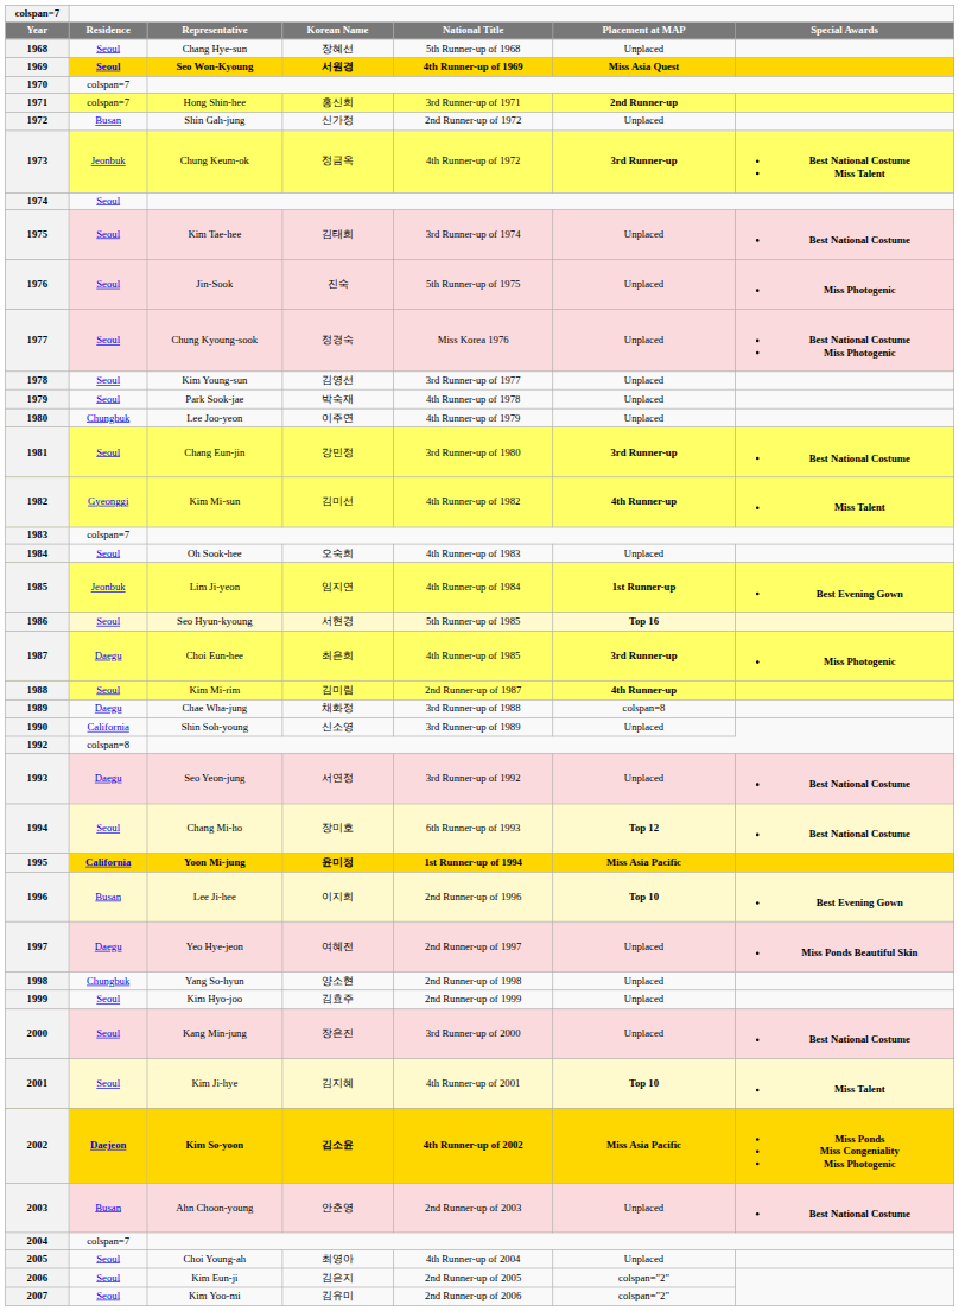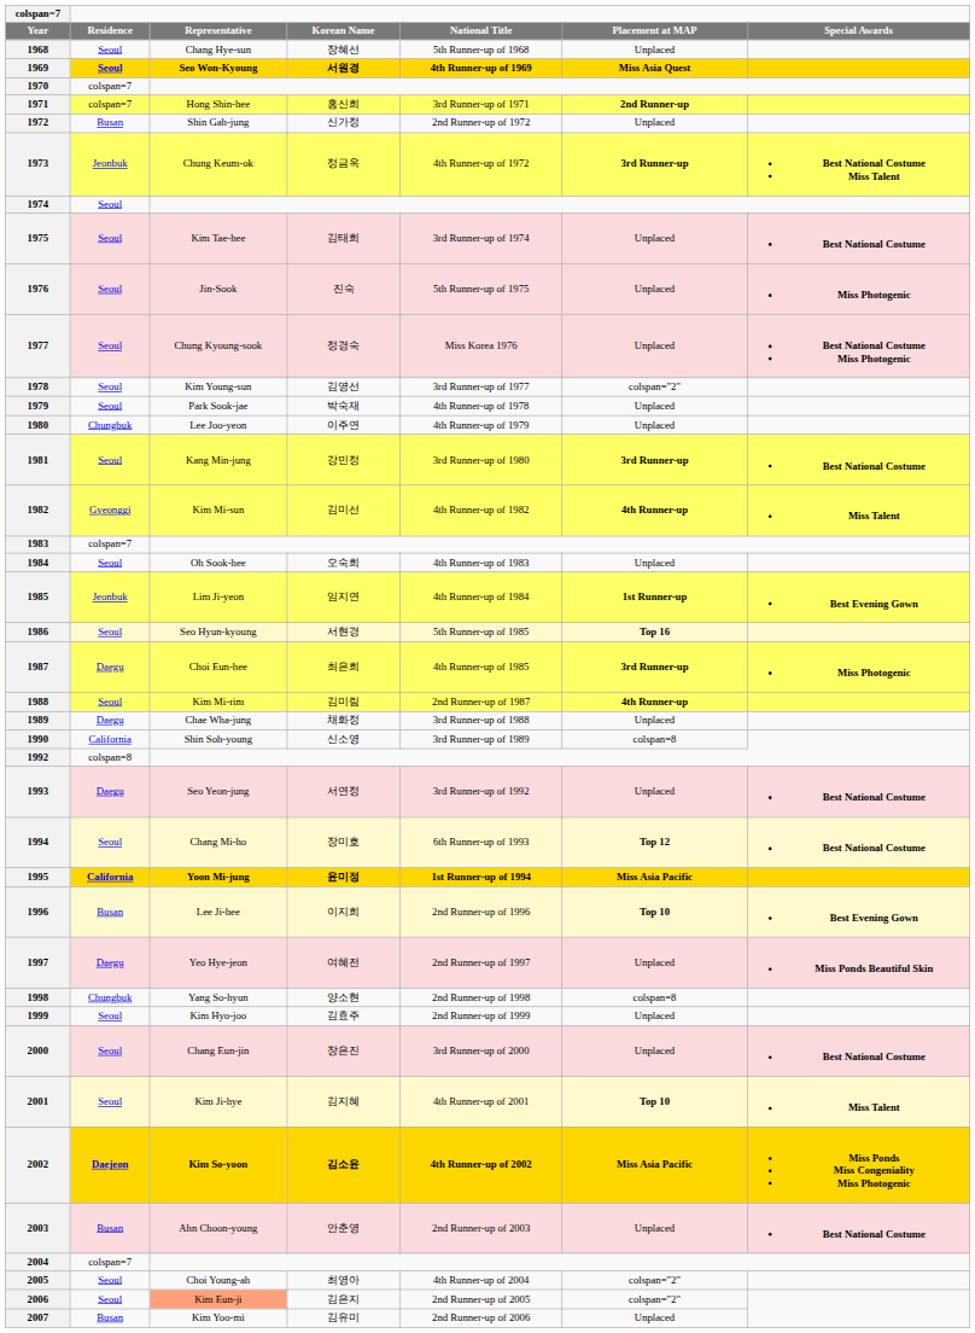1978 | Placement at MAP: Unplaced -> colspan="2"
1981 | Representative: Chang Eun-jin -> Kang Min-jung
1989 | Placement at MAP: colspan=8 -> Unplaced
1990 | Placement at MAP: Unplaced -> colspan=8
1998 | Placement at MAP: Unplaced -> colspan=8
2000 | Representative: Kang Min-jung -> Chang Eun-jin
2005 | Placement at MAP: Unplaced -> colspan="2"
2006 | Representative: no background -> lightsalmon background
2007 | Residence: Seoul -> Busan
2007 | Placement at MAP: colspan="2" -> Unplaced
